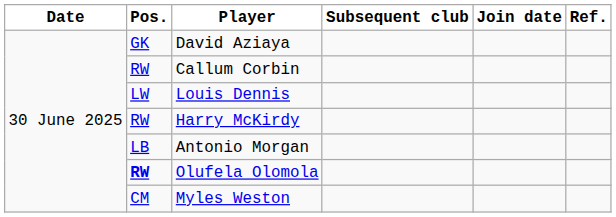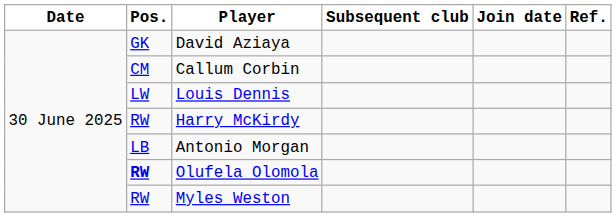Callum Corbin | Pos.: RW -> CM
Myles Weston | Pos.: CM -> RW
